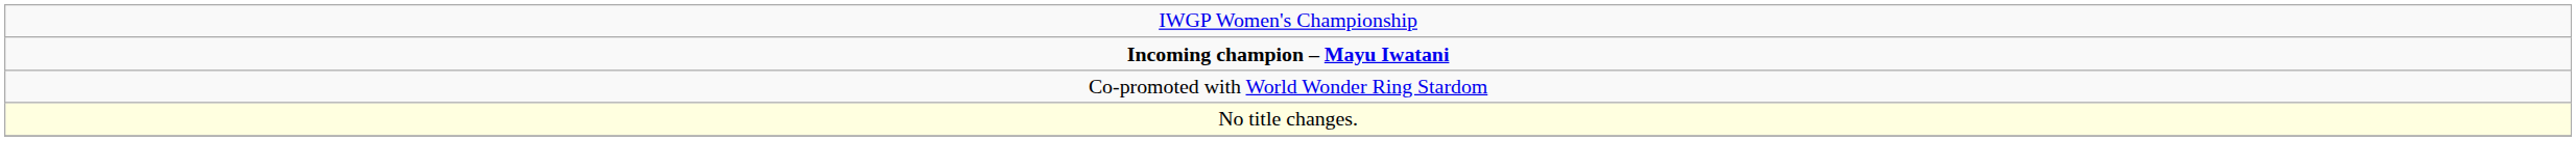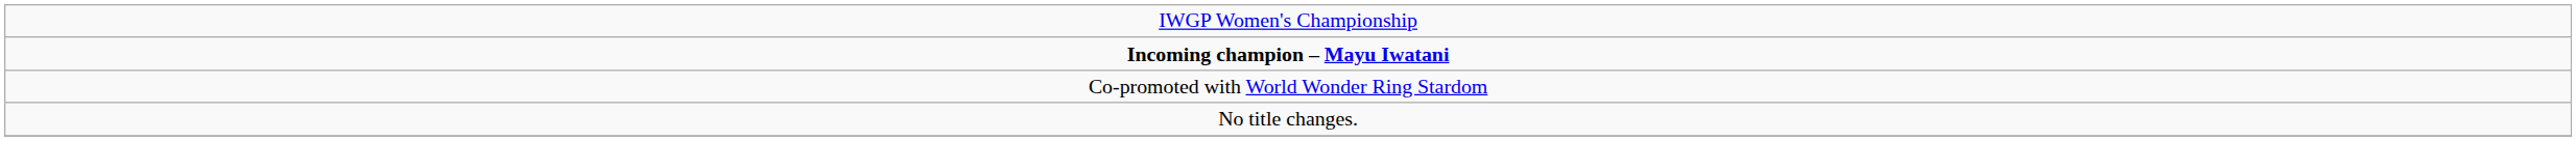No title changes. | column 1: lightyellow background -> no background
